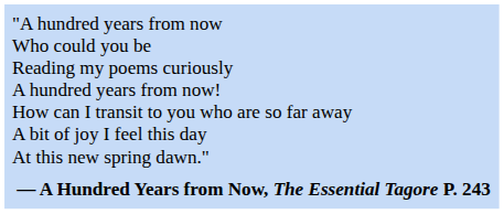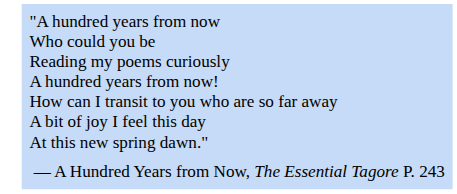row 2 | column 1: bold -> normal
